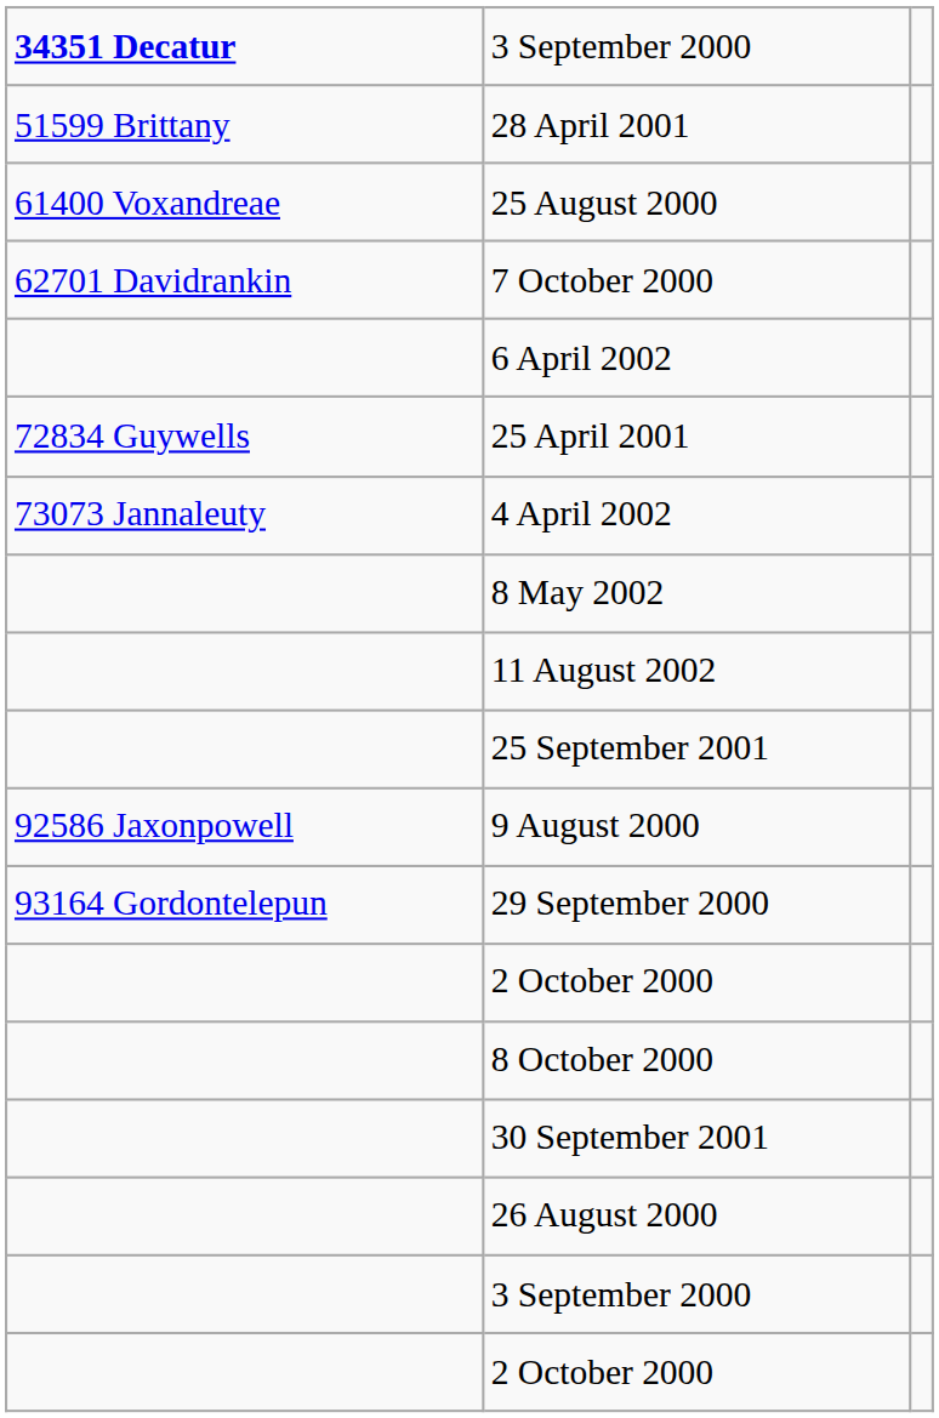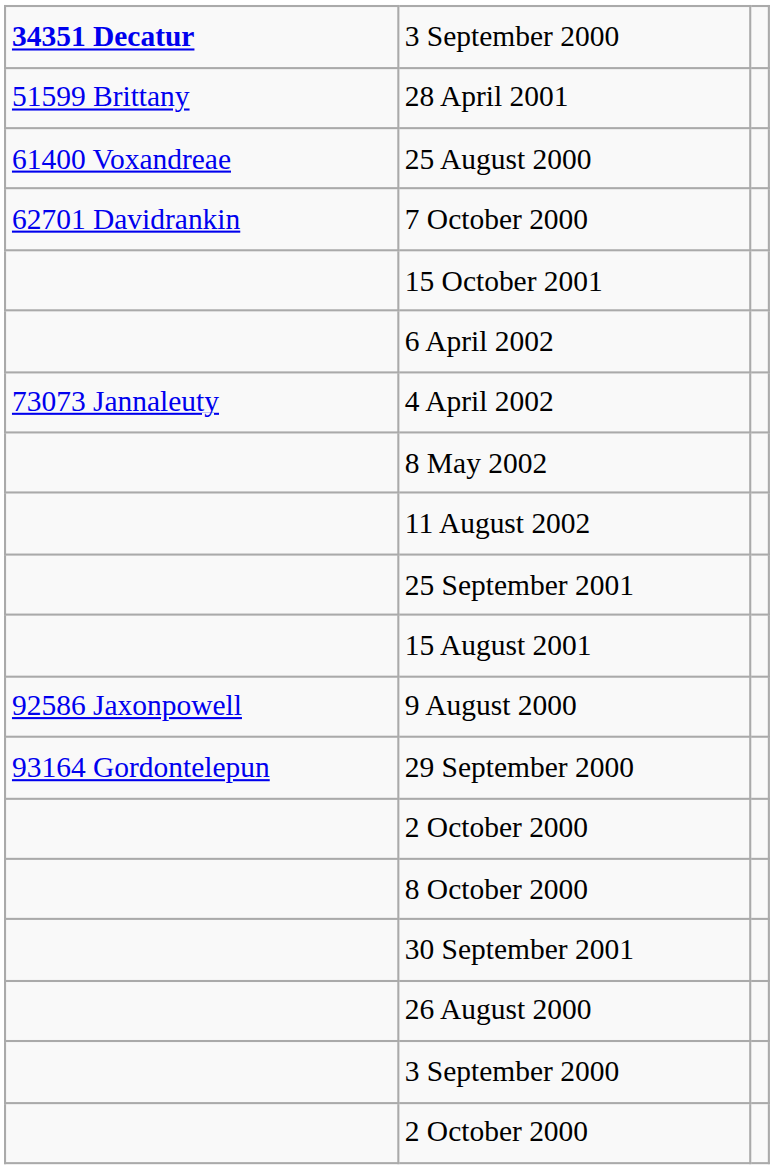+ row: 15 October 2001
- row: 72834 Guywells | 25 April 2001
+ row: 15 August 2001
